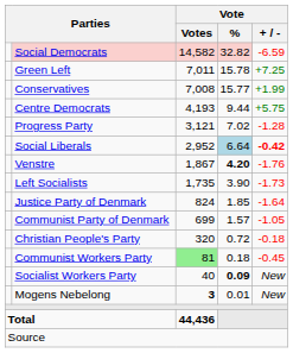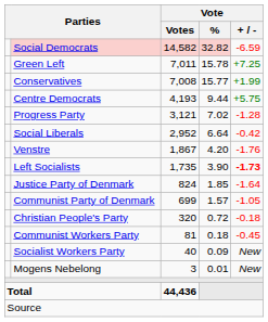Social Liberals | Vote / %: lightblue background -> no background
Social Liberals | Vote / + / -: bold -> normal
Venstre | Vote / %: bold -> normal
Left Socialists | Vote / + / -: normal -> bold
Communist Workers Party | Vote / Votes: lightgreen background -> no background
Socialist Workers Party | Vote / %: bold -> normal
Mogens Nebelong | Vote / Votes: bold -> normal
